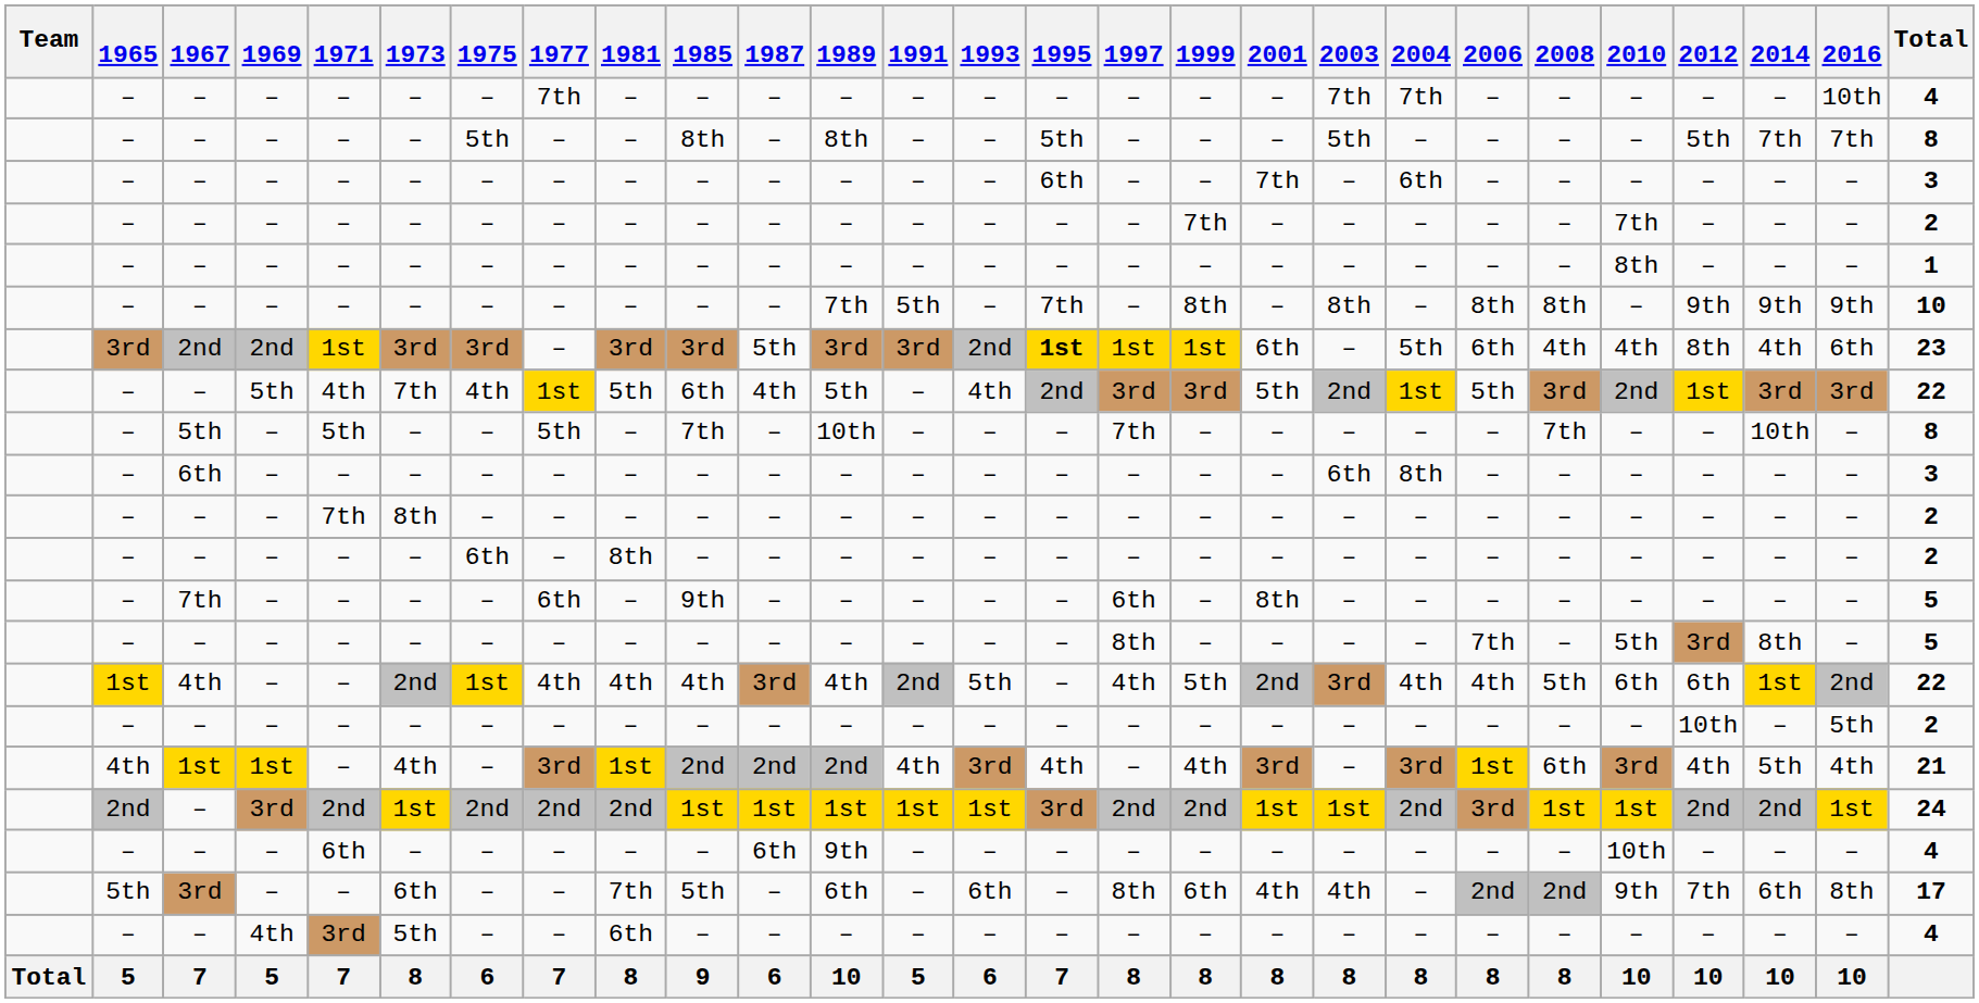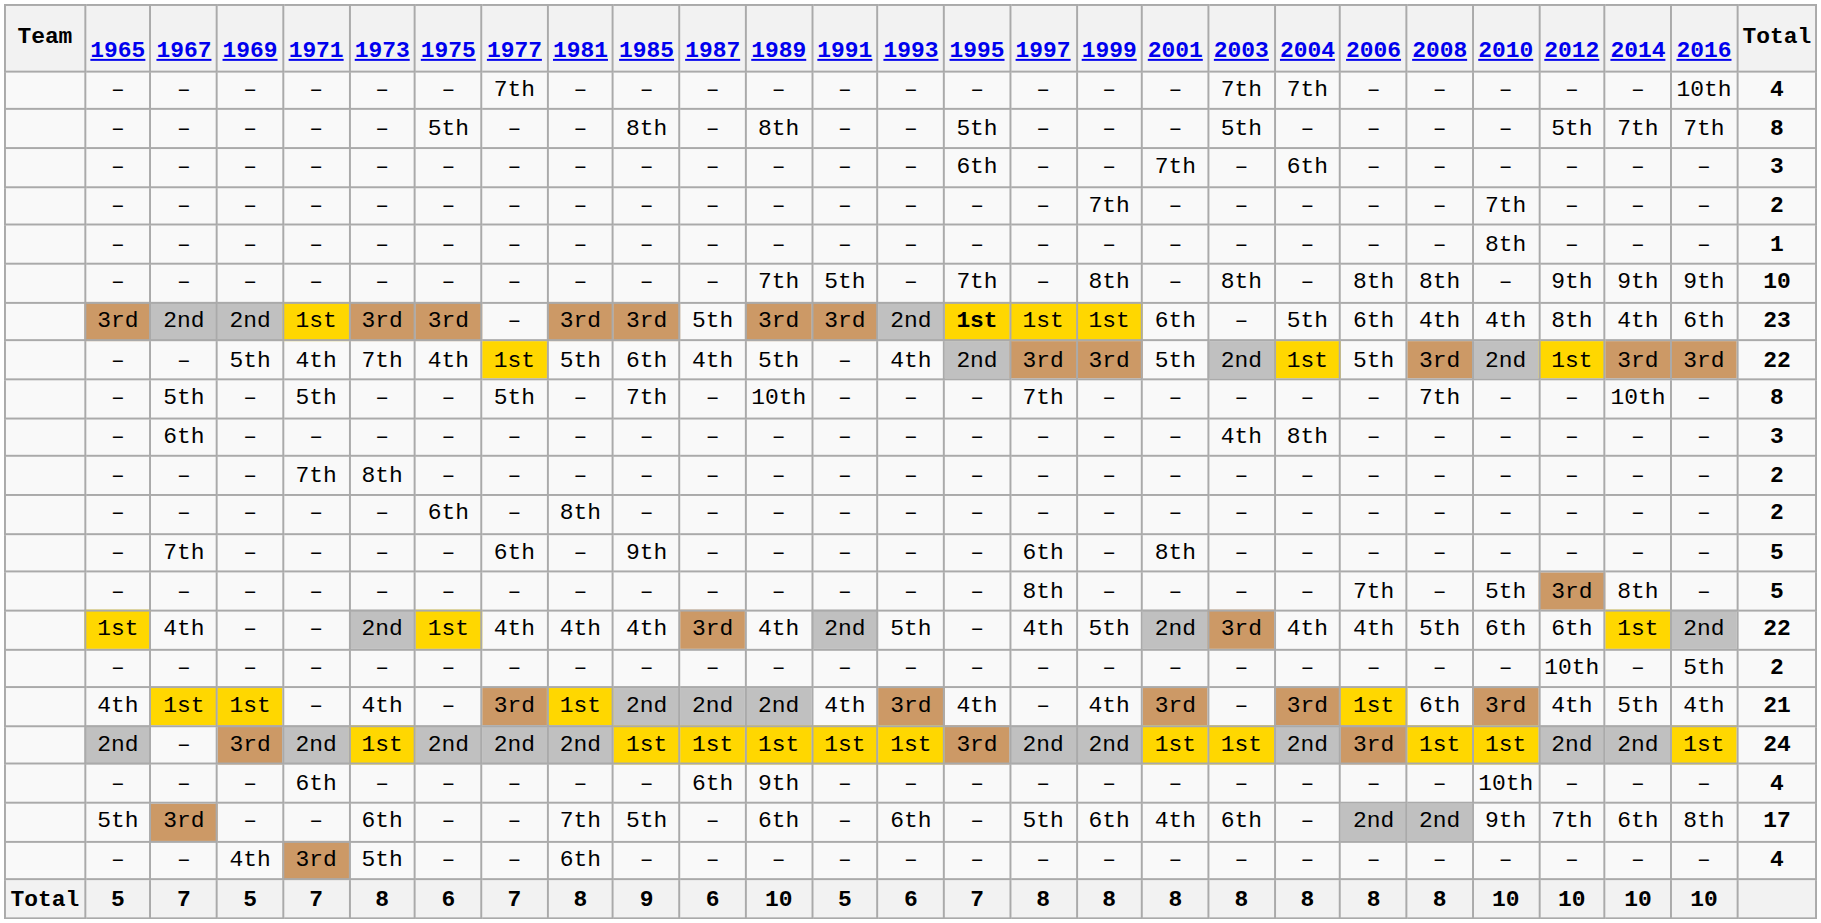row 11 | 2003: 6th -> 4th
row 21 | 1997: 8th -> 5th
row 21 | 2003: 4th -> 6th
